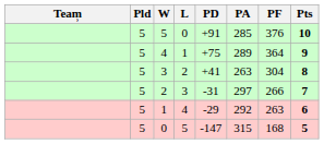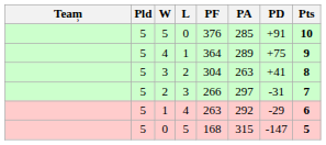columns swapped: PF <-> PD
